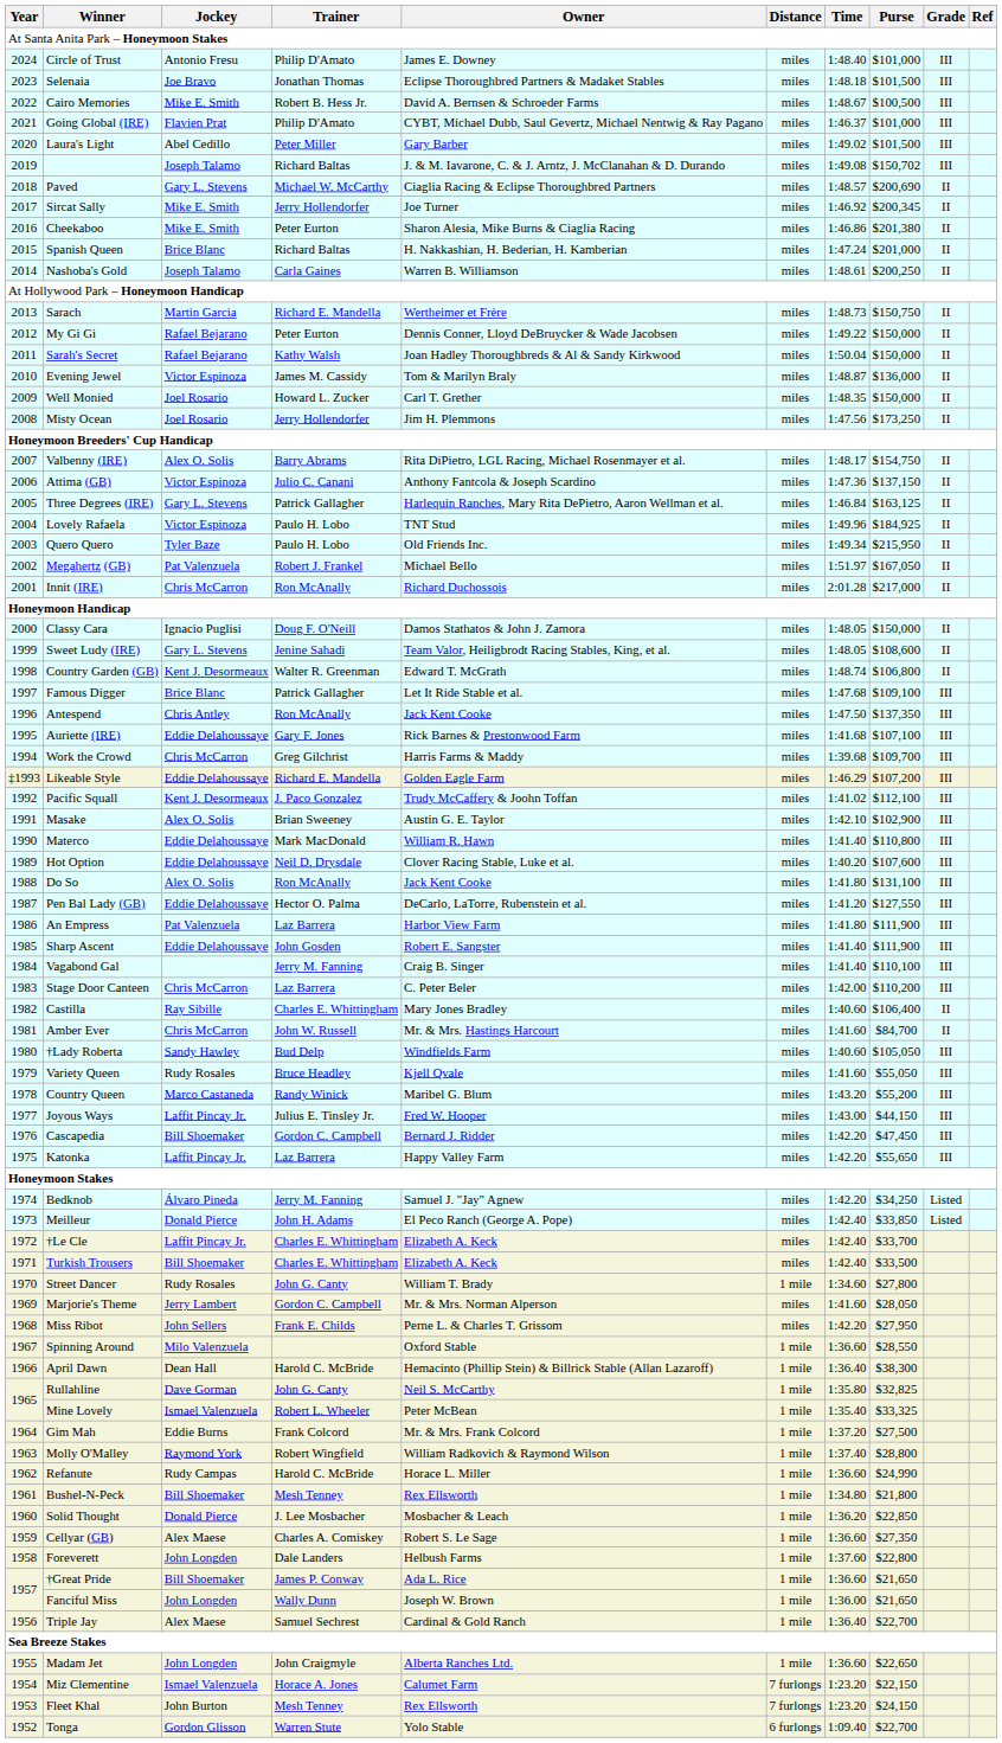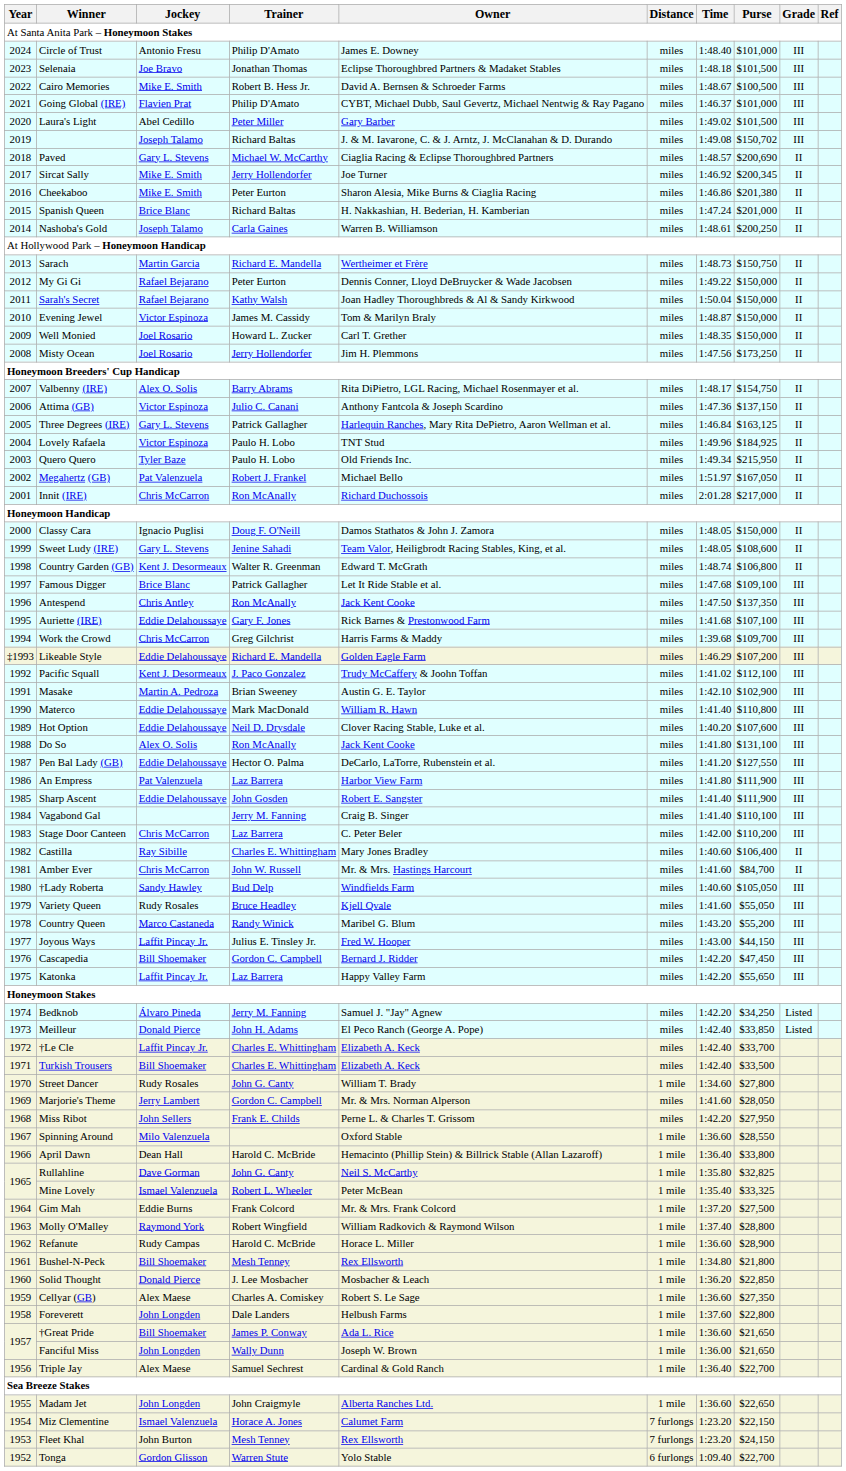Evening Jewel | Purse: $136,000 -> $150,000
Masake | Jockey: Alex O. Solis -> Martin A. Pedroza
April Dawn | Purse: $38,300 -> $33,800
Refanute | Purse: $24,990 -> $28,900
